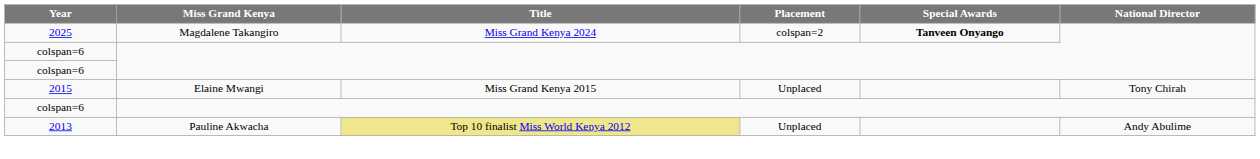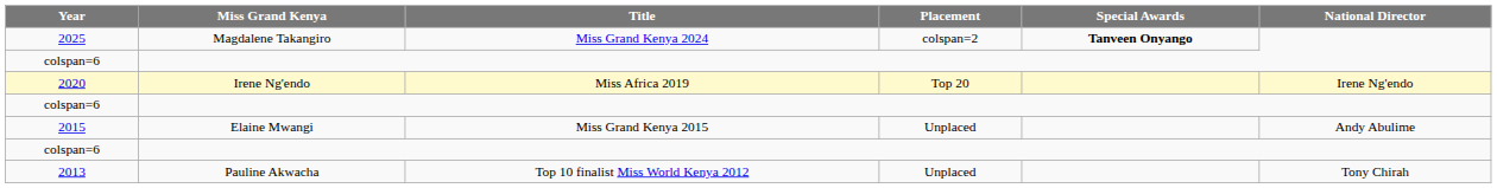+ row: 2020 | Irene Ng'endo | Miss Africa 2019 | Top 20 | Irene Ng'endo
2015 | National Director: Tony Chirah -> Andy Abulime
2013 | Title: khaki background -> no background
2013 | National Director: Andy Abulime -> Tony Chirah
